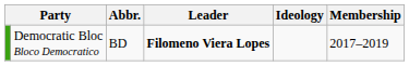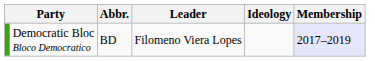Democratic Bloc Bloco Democratico | Leader: bold -> normal
Democratic Bloc Bloco Democratico | Membership: no background -> lavender background
